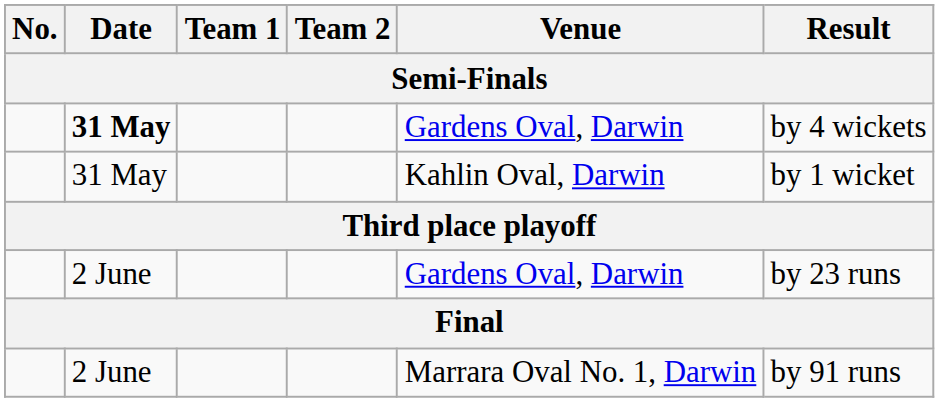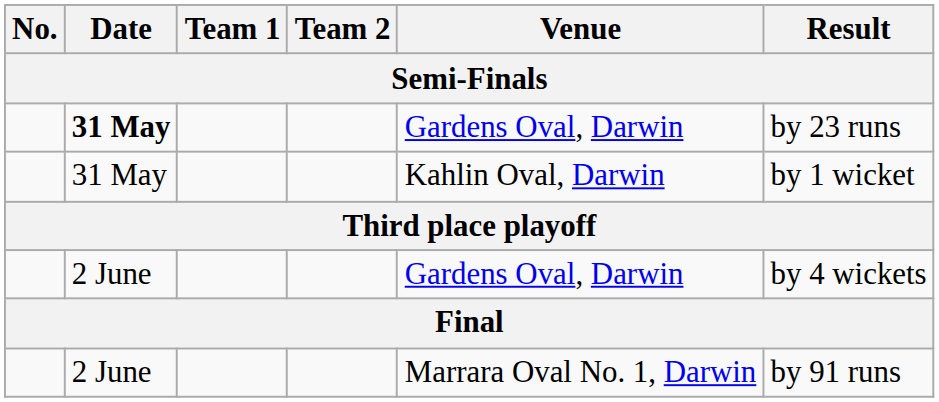row 3 | Result: by 4 wickets -> by 23 runs
row 6 | Result: by 23 runs -> by 4 wickets
